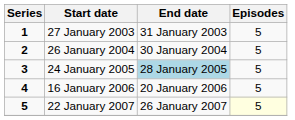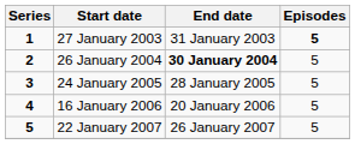27 January 2003 | Episodes: normal -> bold
26 January 2004 | End date: normal -> bold
24 January 2005 | End date: lightblue background -> no background
22 January 2007 | Episodes: lightyellow background -> no background
